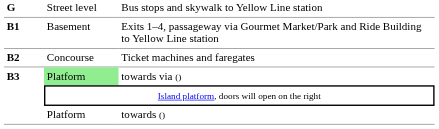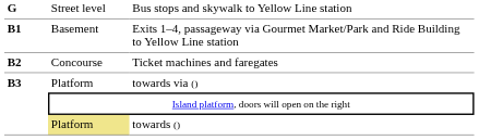towards via () | column 2: lightgreen background -> no background
towards () | column 2: no background -> khaki background
